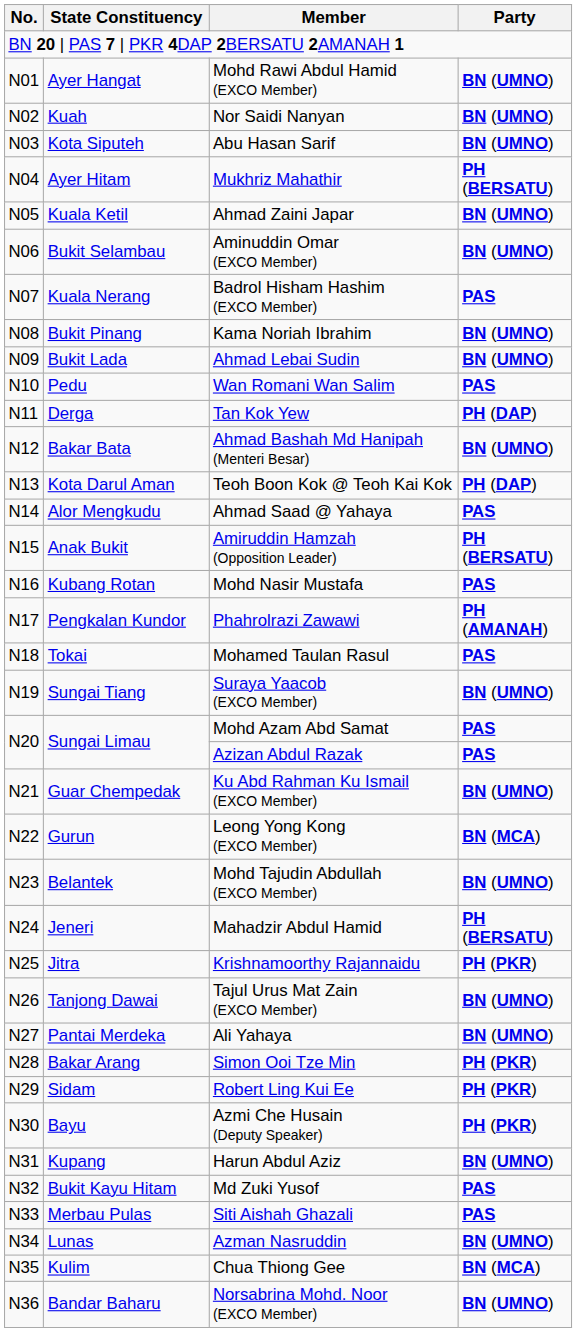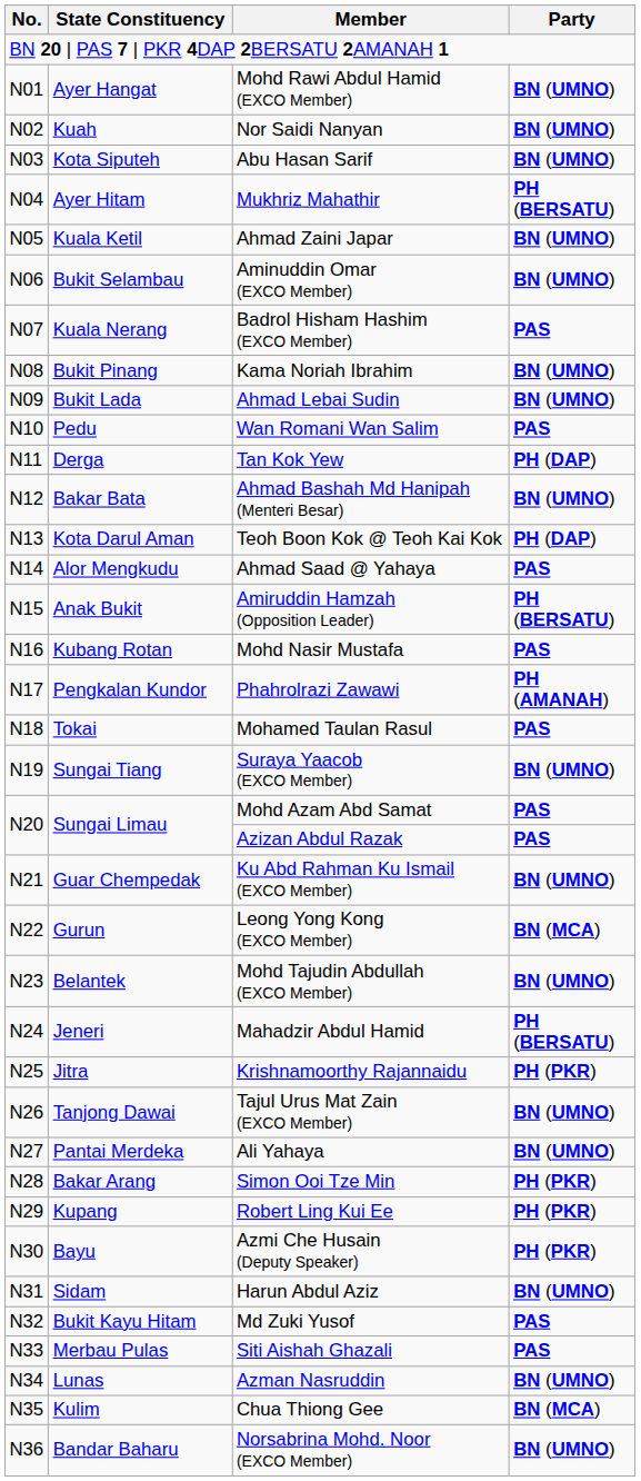Robert Ling Kui Ee | State Constituency: Sidam -> Kupang
Harun Abdul Aziz | State Constituency: Kupang -> Sidam
